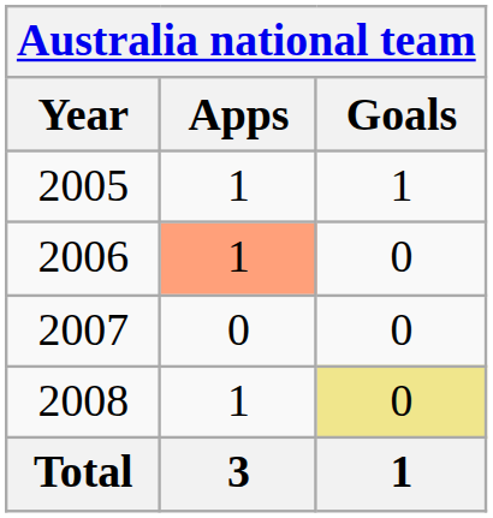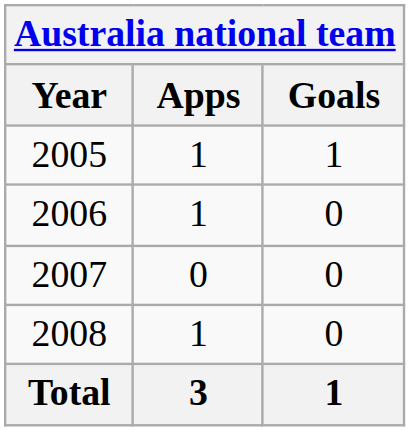2006 | Apps: lightsalmon background -> no background
2008 | Goals: khaki background -> no background
